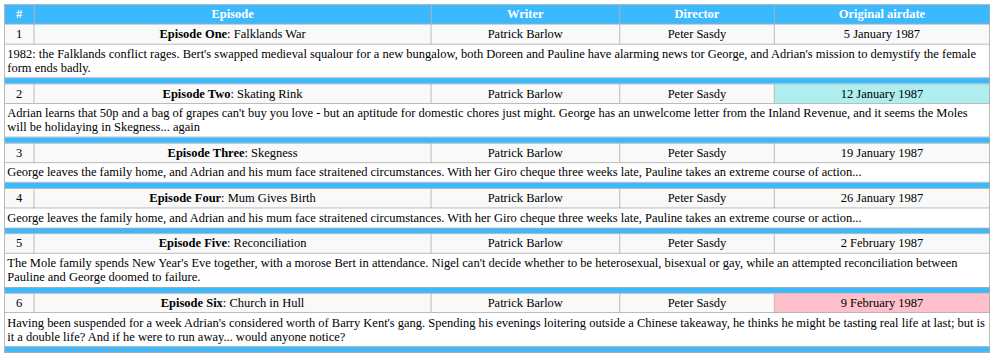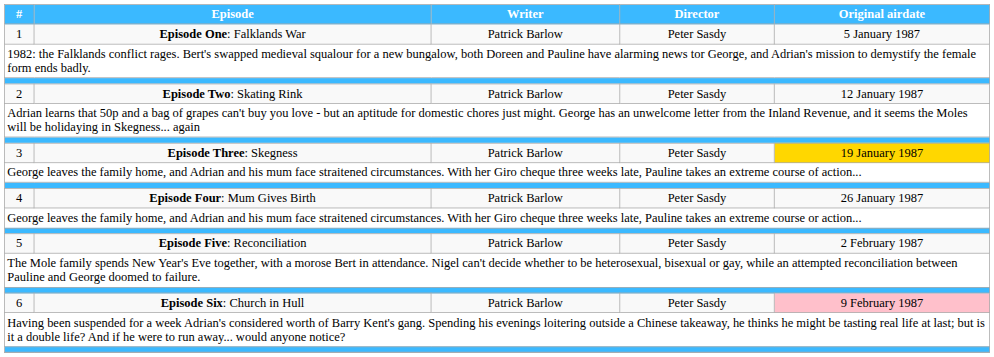2 | Original airdate: paleturquoise background -> no background
3 | Original airdate: no background -> gold background
